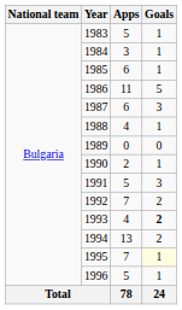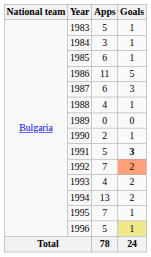1991 | Goals: normal -> bold
1992 | Goals: no background -> lightsalmon background
1993 | Goals: bold -> normal
1995 | Goals: lightyellow background -> no background
1996 | Goals: no background -> khaki background
